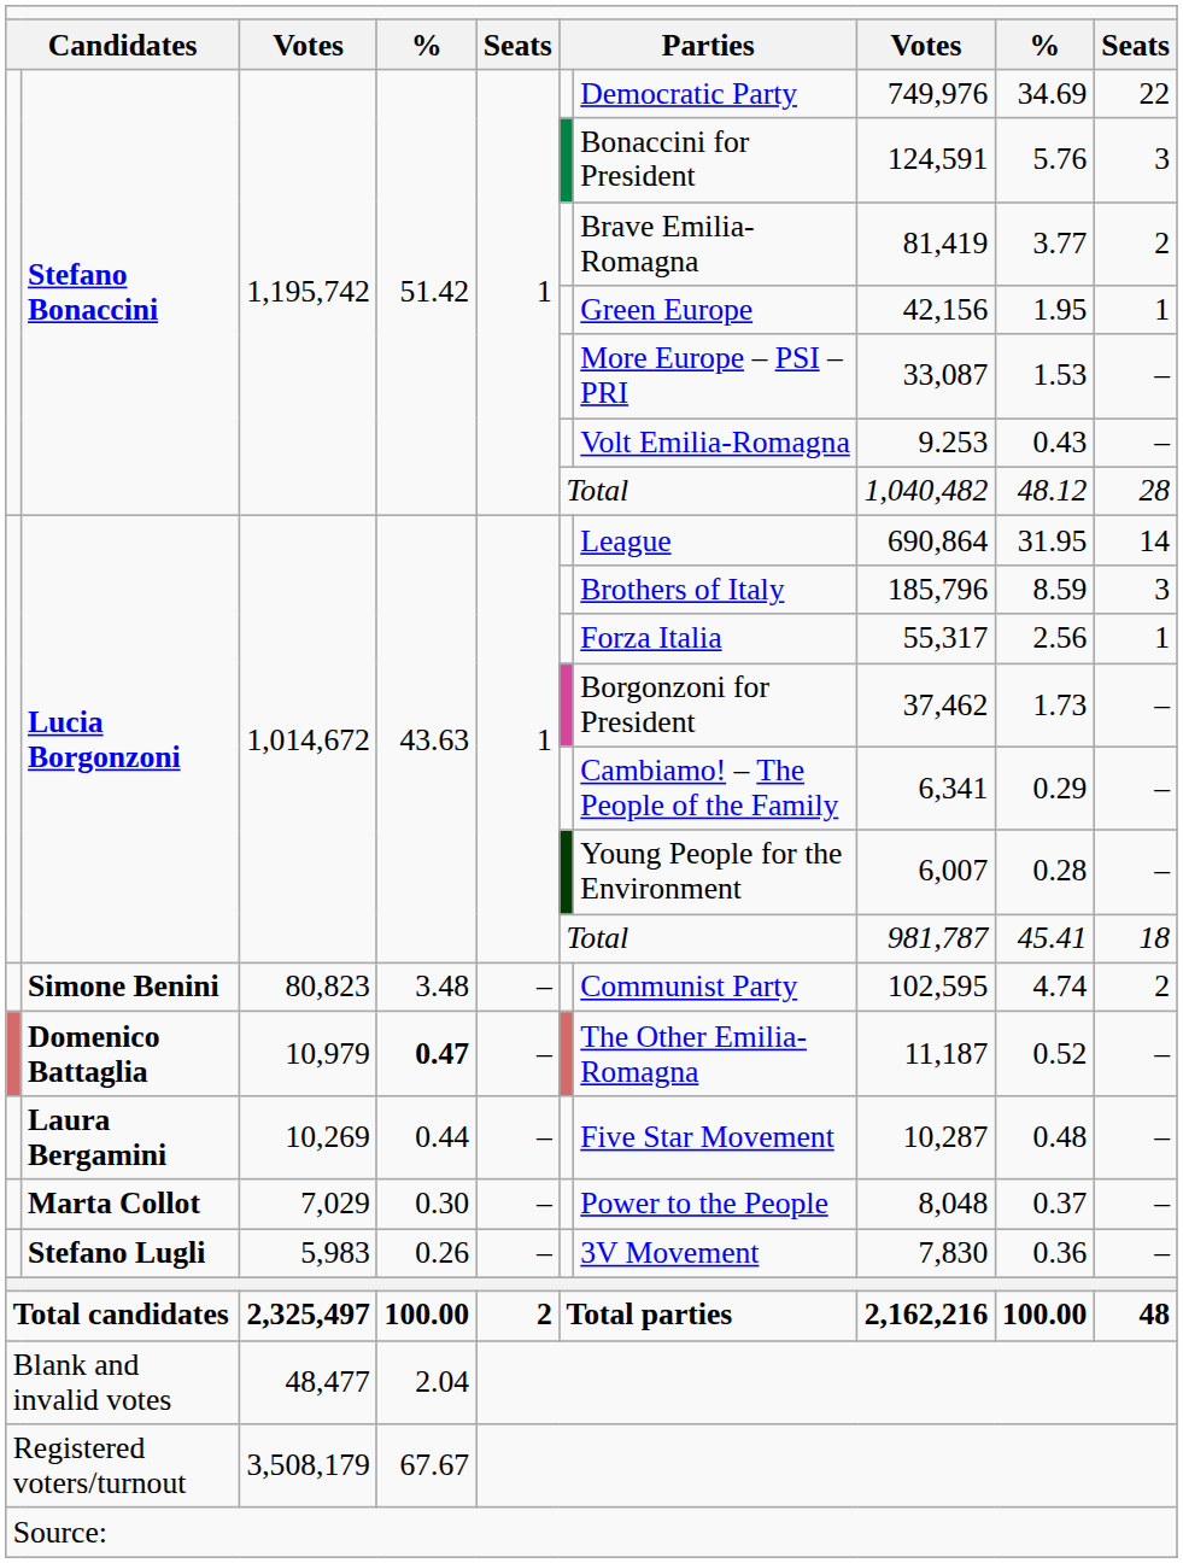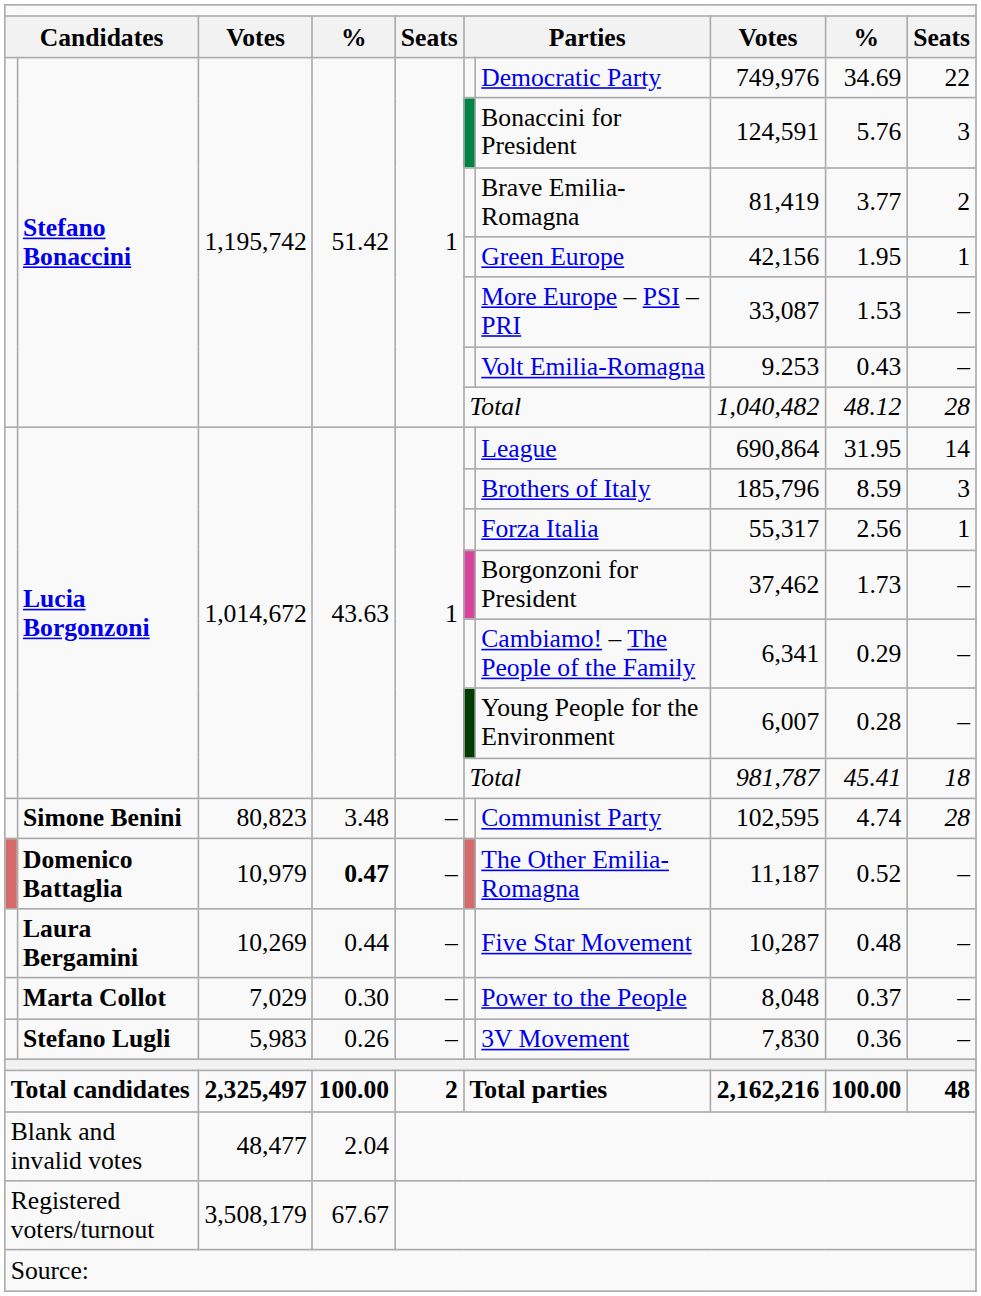Simone Benini | column 10: 2 -> 28
